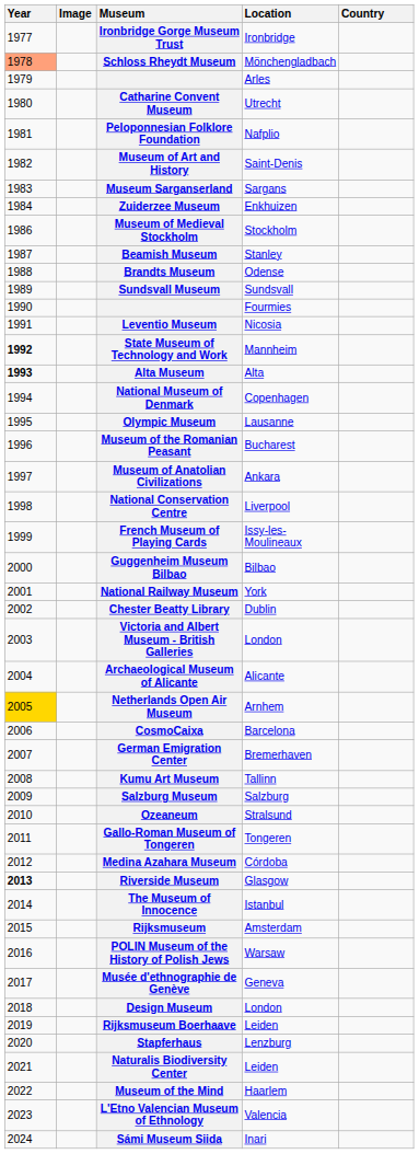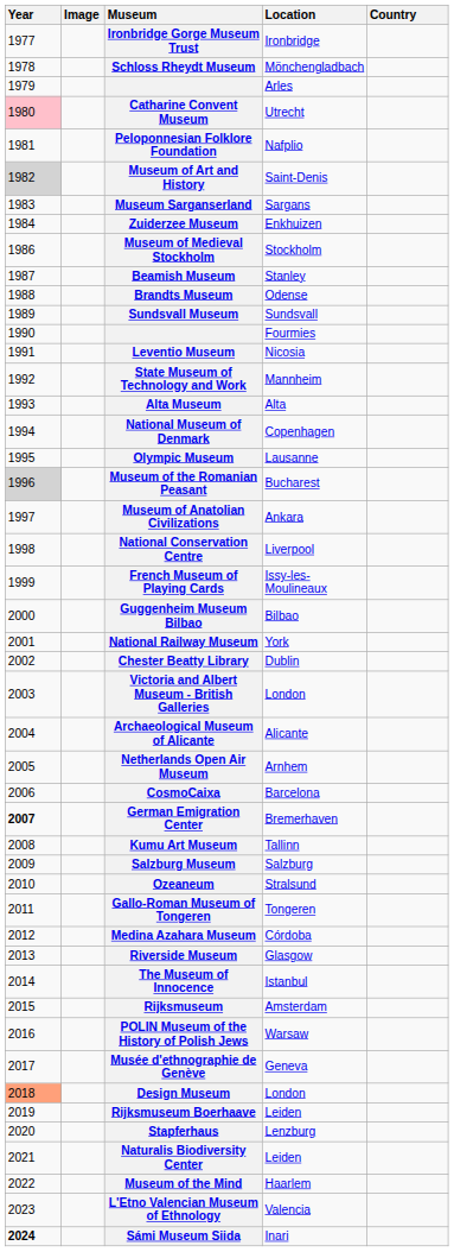Schloss Rheydt Museum | Year: lightsalmon background -> no background
Catharine Convent Museum | Year: no background -> pink background
Museum of Art and History | Year: no background -> lightgrey background
State Museum of Technology and Work | Year: bold -> normal
Alta Museum | Year: bold -> normal
Museum of the Romanian Peasant | Year: no background -> lightgrey background
Netherlands Open Air Museum | Year: gold background -> no background
German Emigration Center | Year: normal -> bold
Riverside Museum | Year: bold -> normal
Design Museum | Year: no background -> lightsalmon background
Sámi Museum Siida | Year: normal -> bold
